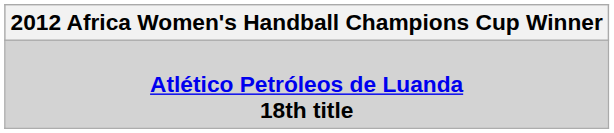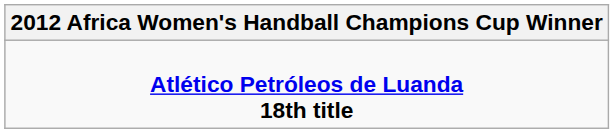row 2 | column 1: lightgrey background -> no background
